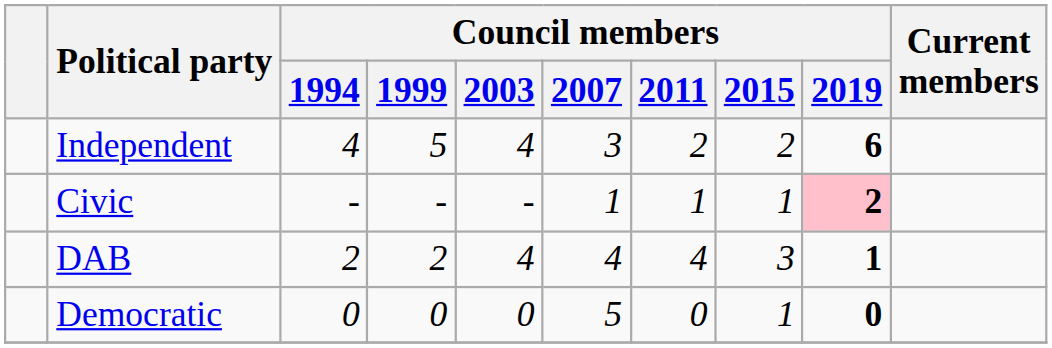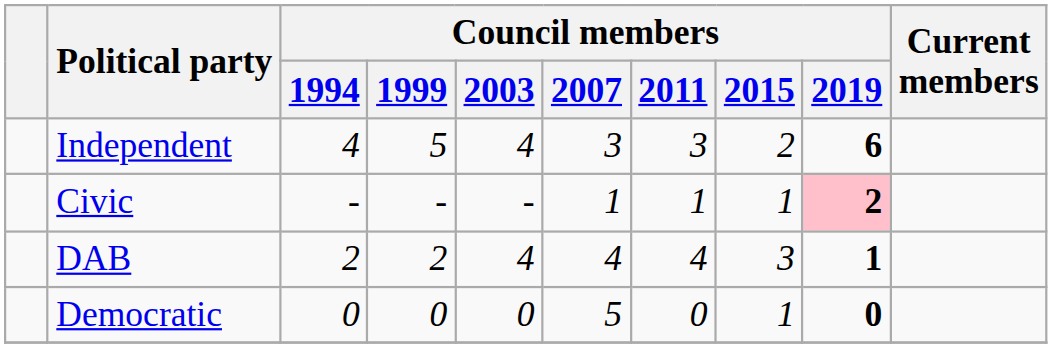Independent | Council members / 2011: 2 -> 3
